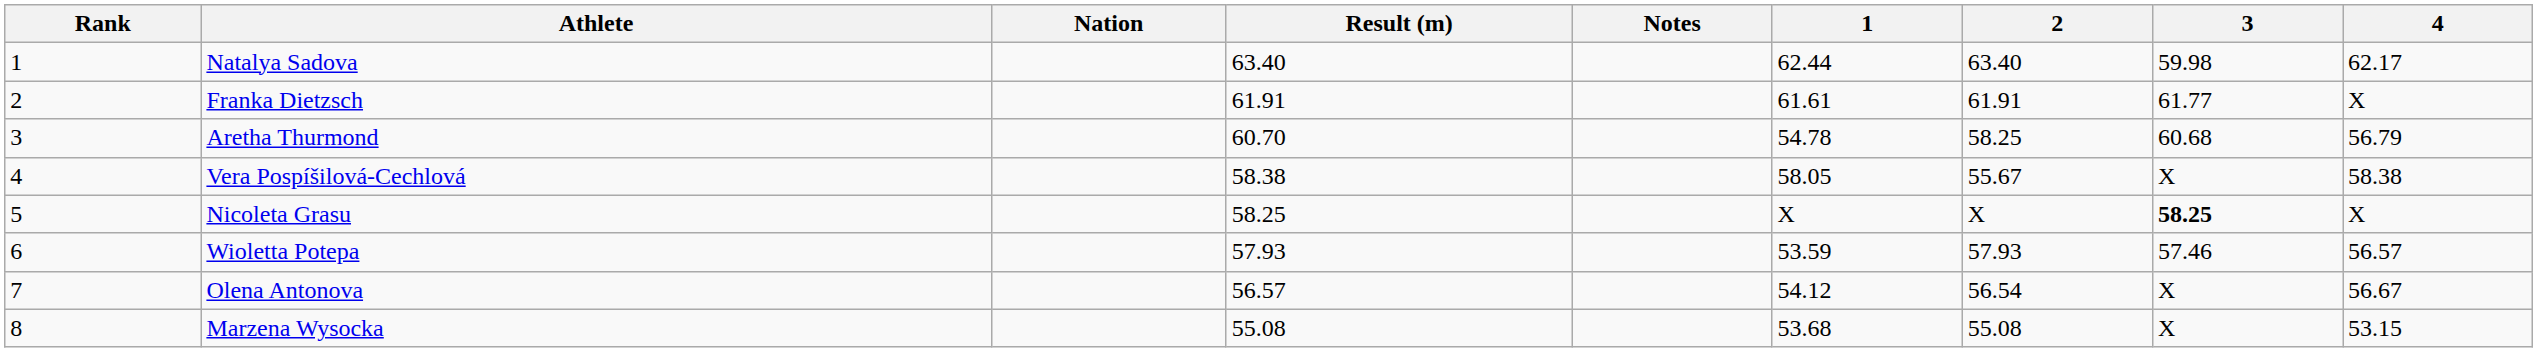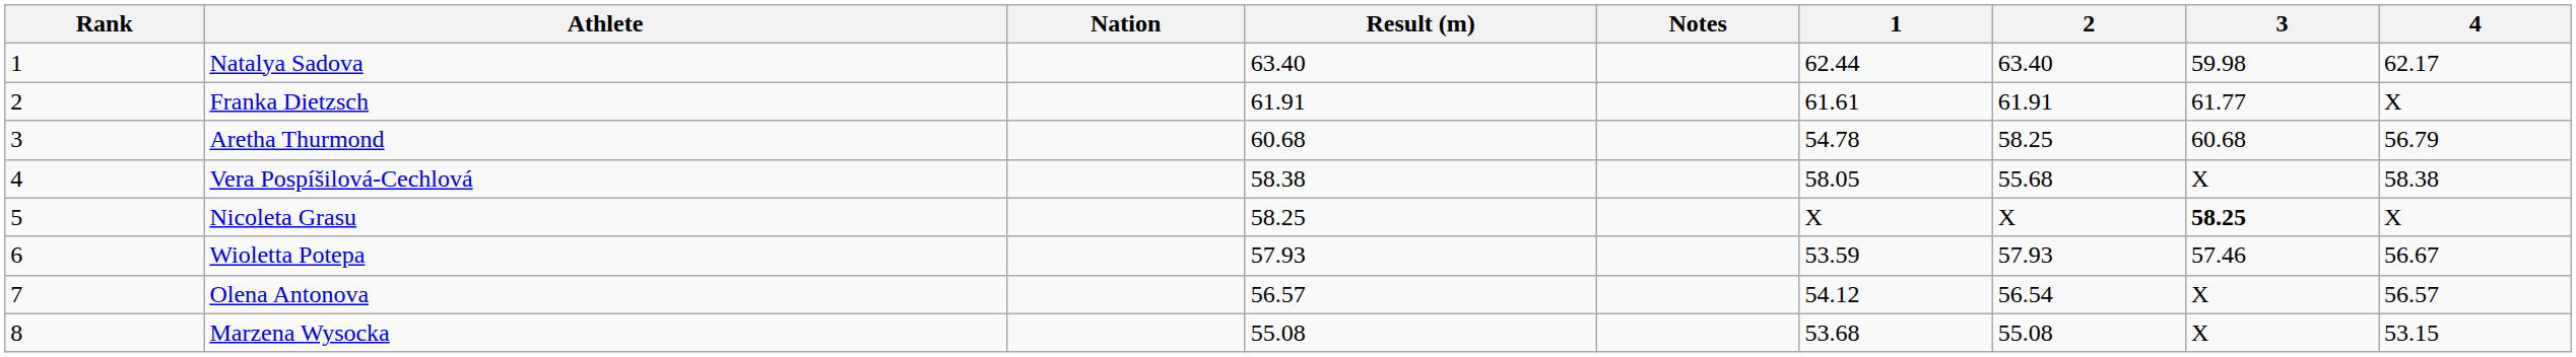Aretha Thurmond | Result (m): 60.70 -> 60.68
Vera Pospíšilová-Cechlová | 2: 55.67 -> 55.68
Wioletta Potepa | 4: 56.57 -> 56.67
Olena Antonova | 4: 56.67 -> 56.57
